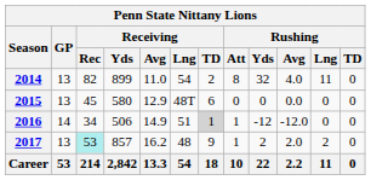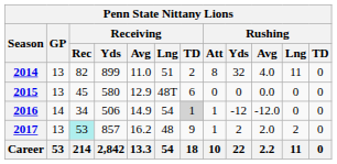2014 | Receiving / Lng: 54 -> 51
2016 | Receiving / Lng: 51 -> 54
